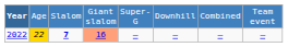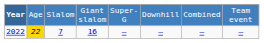2022 | column 3: bold -> normal
2022 | column 4: lightsalmon background -> no background
